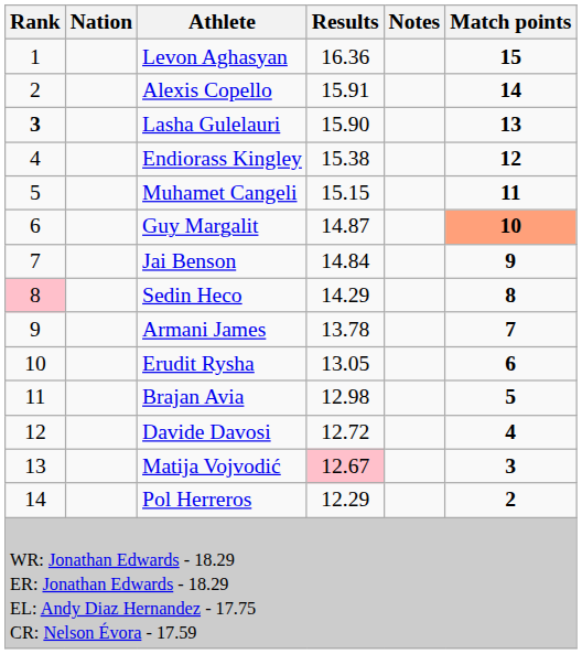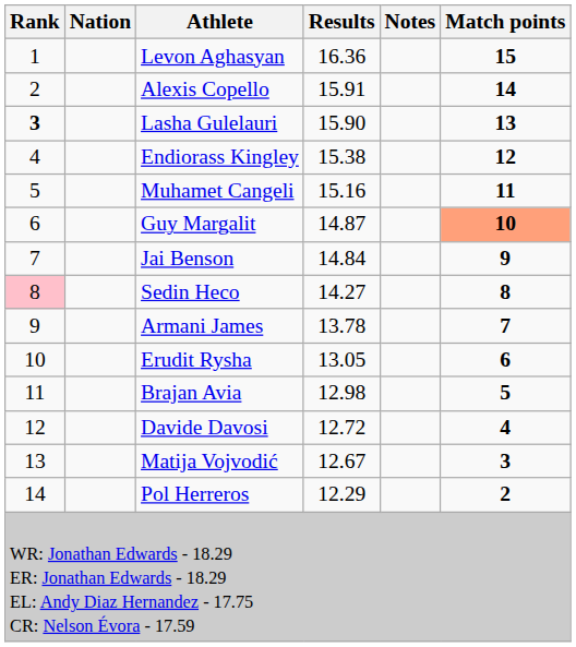Muhamet Cangeli | Results: 15.15 -> 15.16
Sedin Heco | Results: 14.29 -> 14.27
Matija Vojvodić | Results: pink background -> no background
